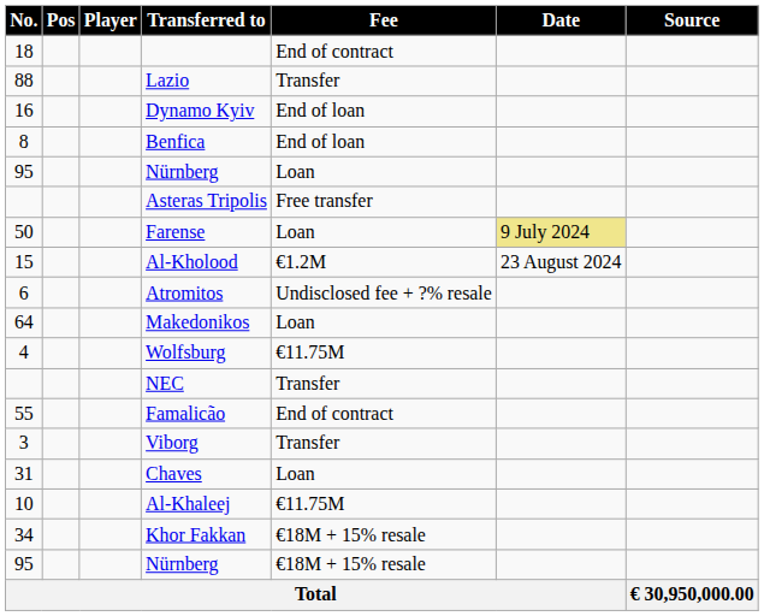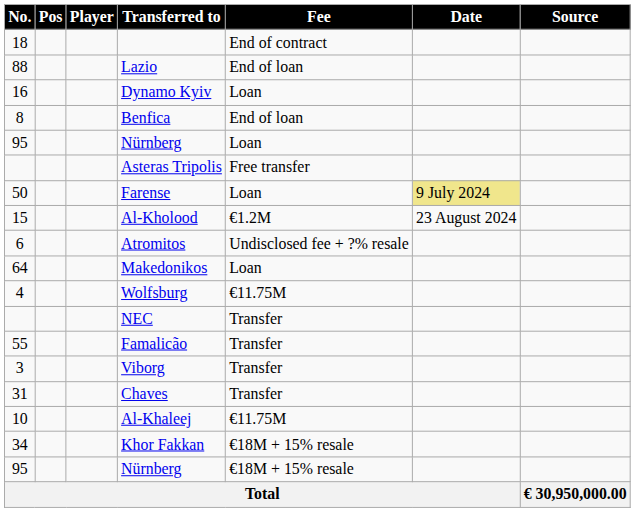Lazio | Fee: Transfer -> End of loan
Dynamo Kyiv | Fee: End of loan -> Loan
Famalicão | Fee: End of contract -> Transfer
Chaves | Fee: Loan -> Transfer
